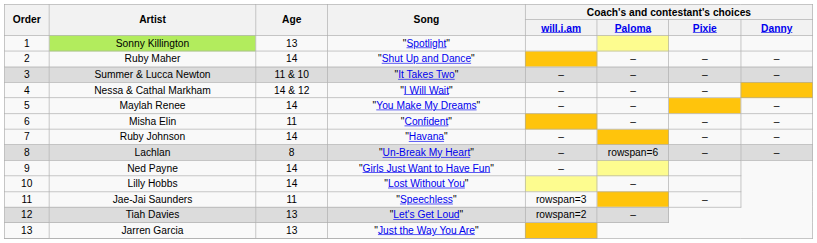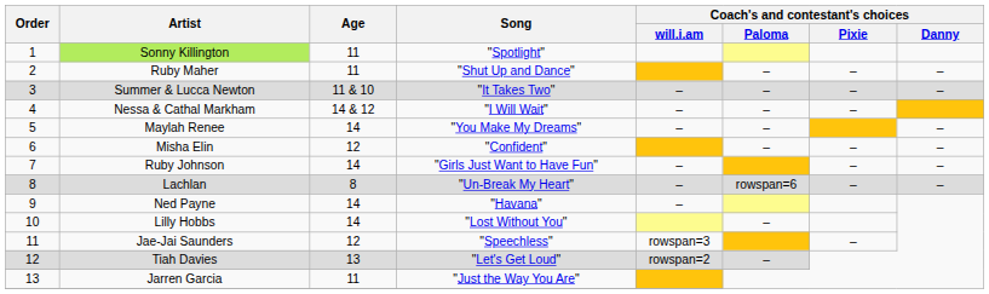Sonny Killington | Age: 13 -> 11
Ruby Maher | Age: 14 -> 11
Misha Elin | Age: 11 -> 12
Ruby Johnson | Song: "Havana" -> "Girls Just Want to Have Fun"
Ned Payne | Song: "Girls Just Want to Have Fun" -> "Havana"
Jae-Jai Saunders | Age: 11 -> 12
Jarren Garcia | Age: 13 -> 11
